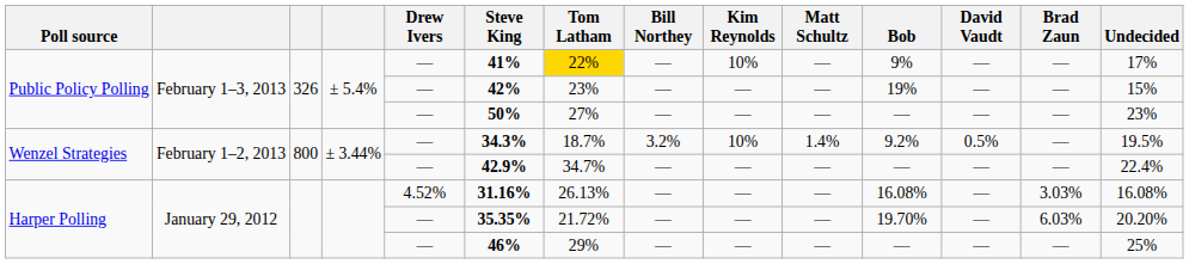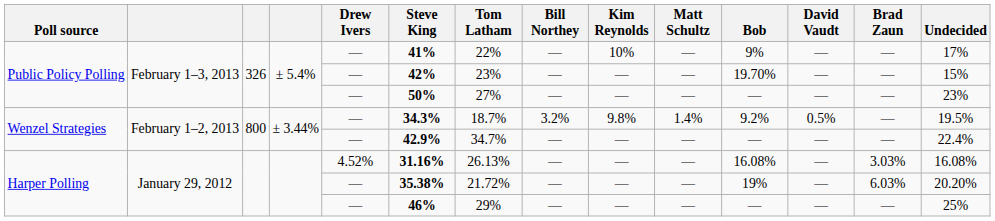row 2 | Tom Latham: gold background -> no background
row 3 | Bob: 19% -> 19.70%
row 5 | Kim Reynolds: 10% -> 9.8%
row 8 | Steve King: 35.35% -> 35.38%
row 8 | Bob: 19.70% -> 19%
